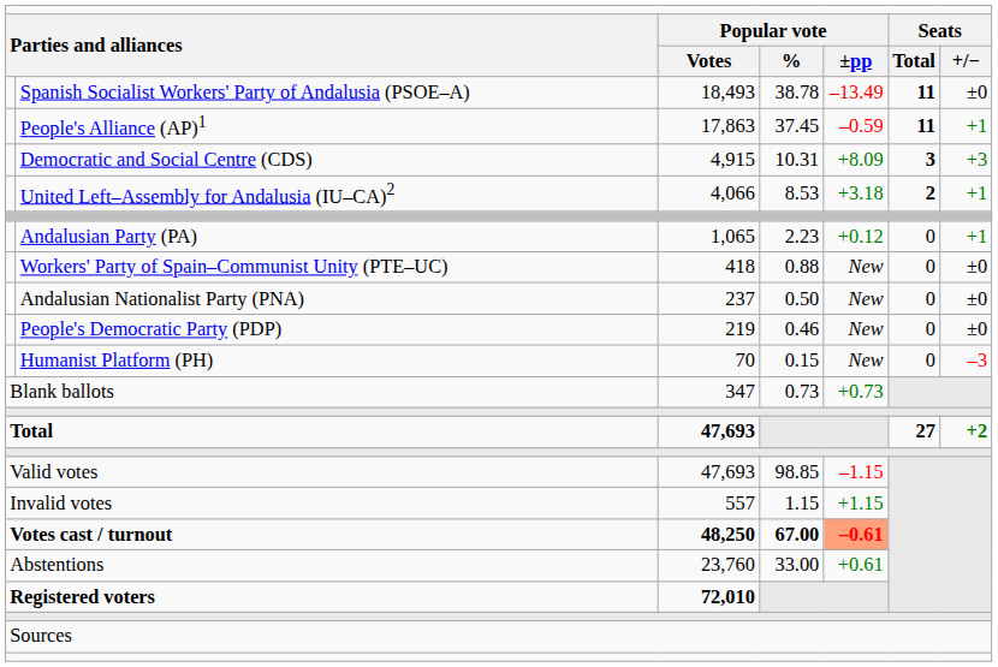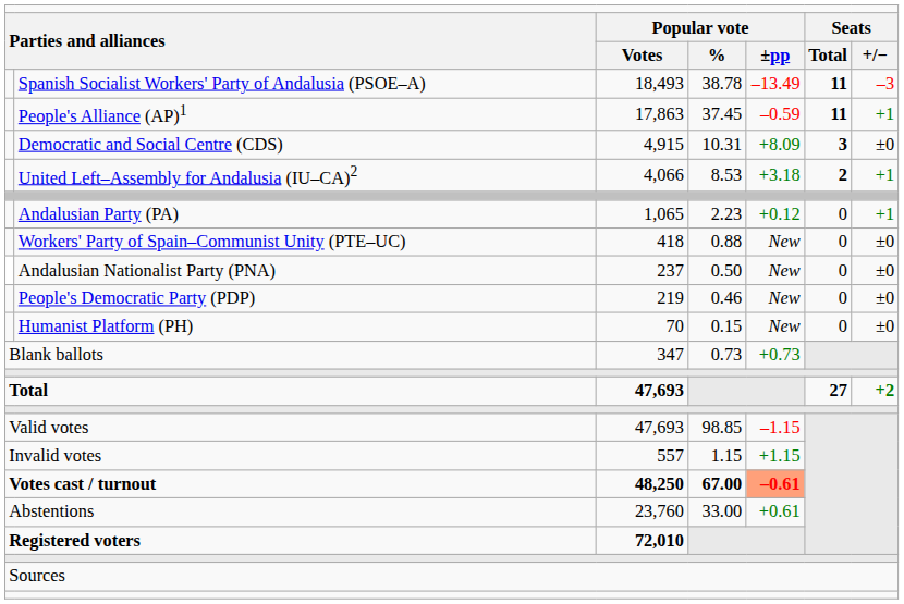Spanish Socialist Workers' Party of Andalusia (PSOE–A) | column 7: ±0 -> –3
Democratic and Social Centre (CDS) | column 7: +3 -> ±0
Humanist Platform (PH) | column 7: –3 -> ±0
